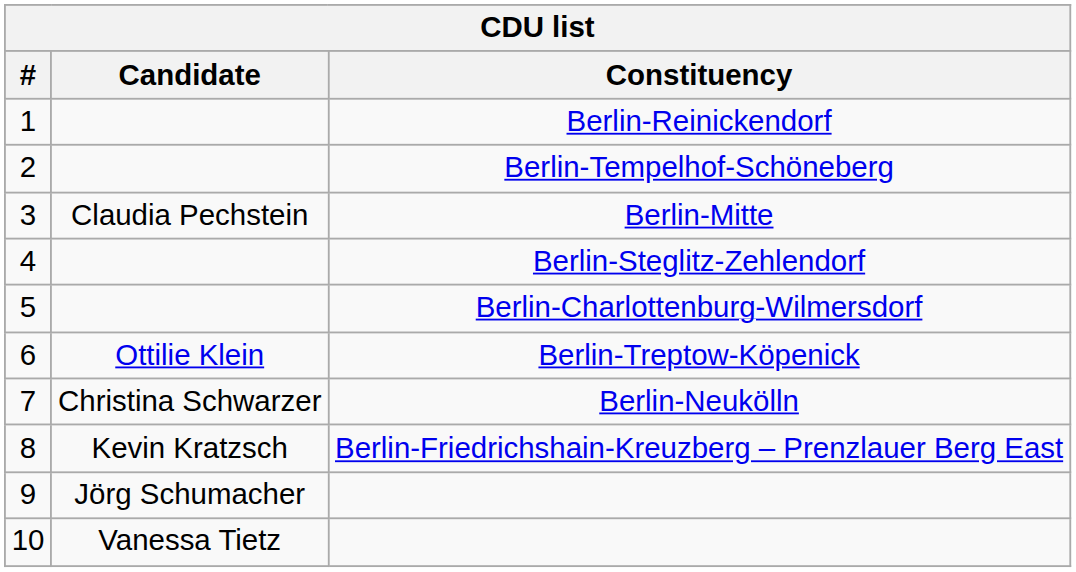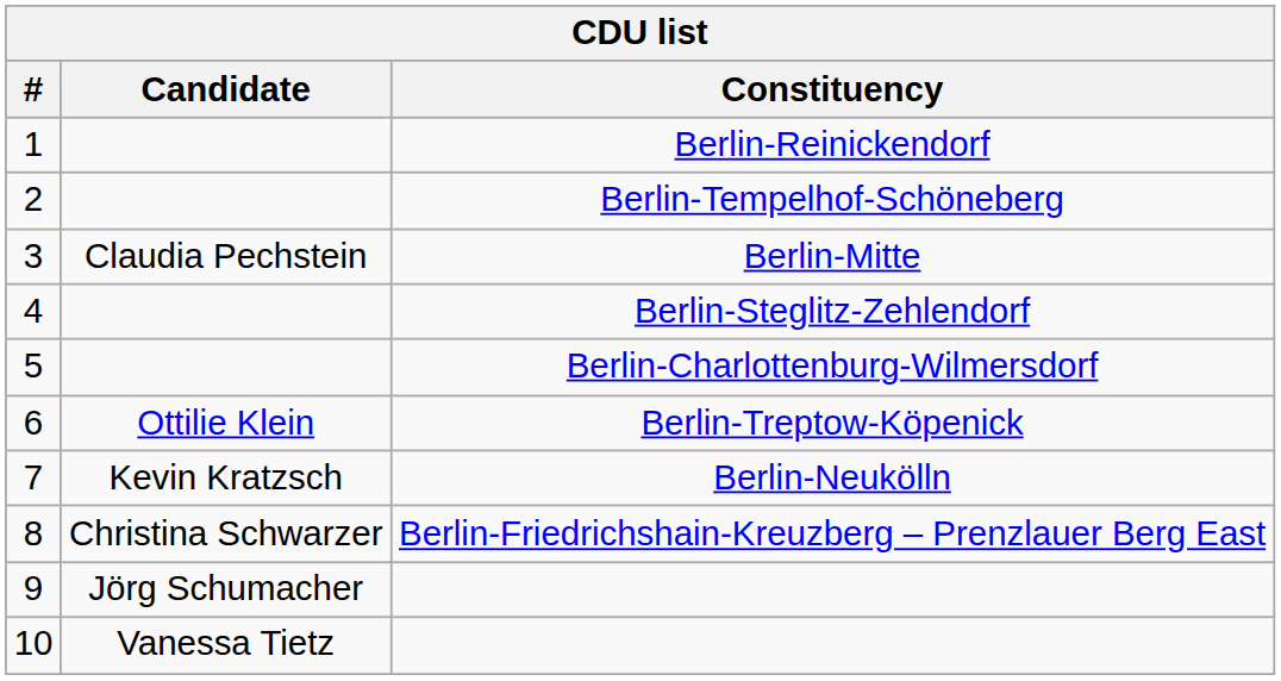Berlin-Neukölln | Candidate: Christina Schwarzer -> Kevin Kratzsch
Berlin-Friedrichshain-Kreuzberg – Prenzlauer Berg East | Candidate: Kevin Kratzsch -> Christina Schwarzer
